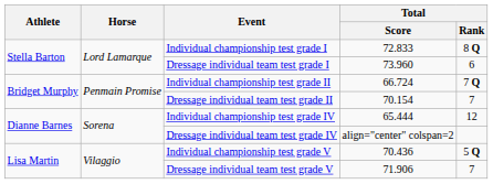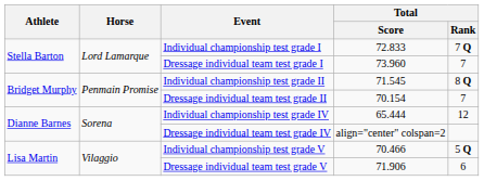Individual championship test grade I | Total / Rank: 8 Q -> 7 Q
Dressage individual team test grade I | Total / Rank: 6 -> 7
Individual championship test grade II | Total / Score: 66.724 -> 71.545
Individual championship test grade II | Total / Rank: 7 Q -> 8 Q
Individual championship test grade V | Total / Score: 70.436 -> 70.466
Dressage individual team test grade V | Total / Rank: 7 -> 6
